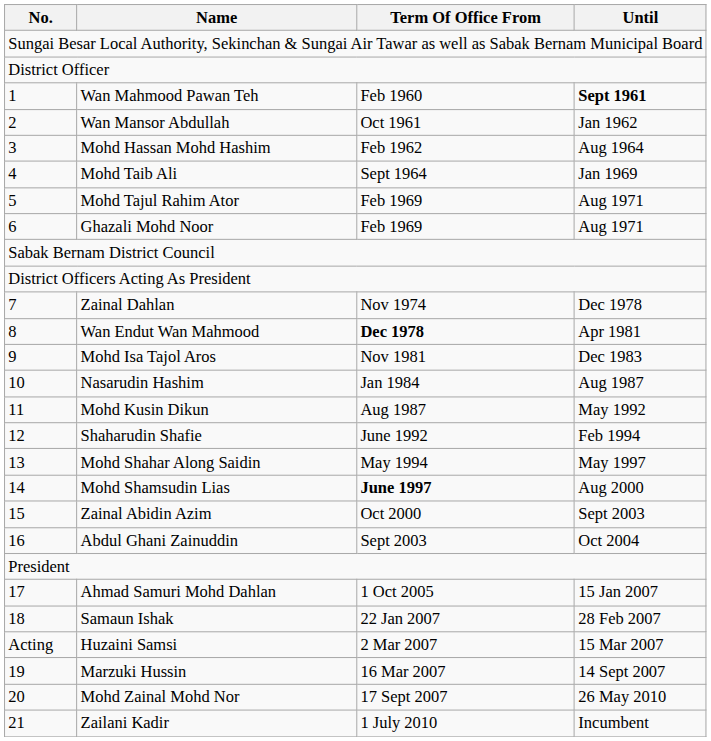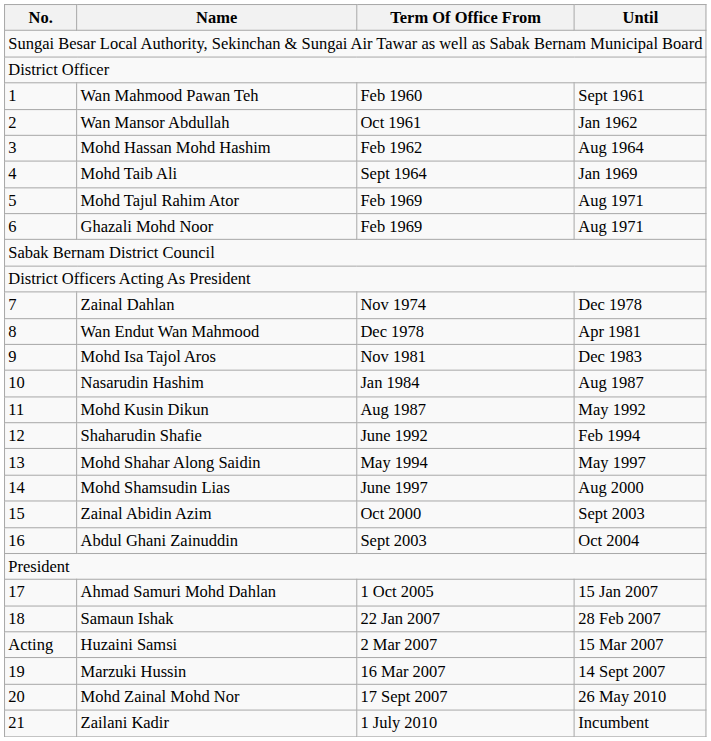Wan Mahmood Pawan Teh | Until: bold -> normal
Wan Endut Wan Mahmood | Term Of Office From: bold -> normal
Mohd Shamsudin Lias | Term Of Office From: bold -> normal
